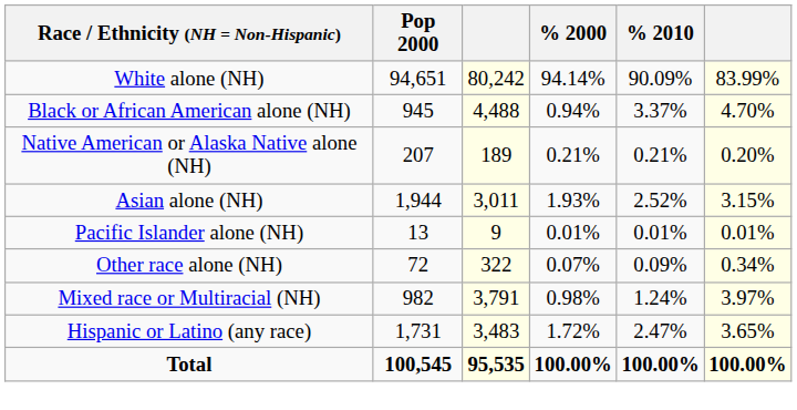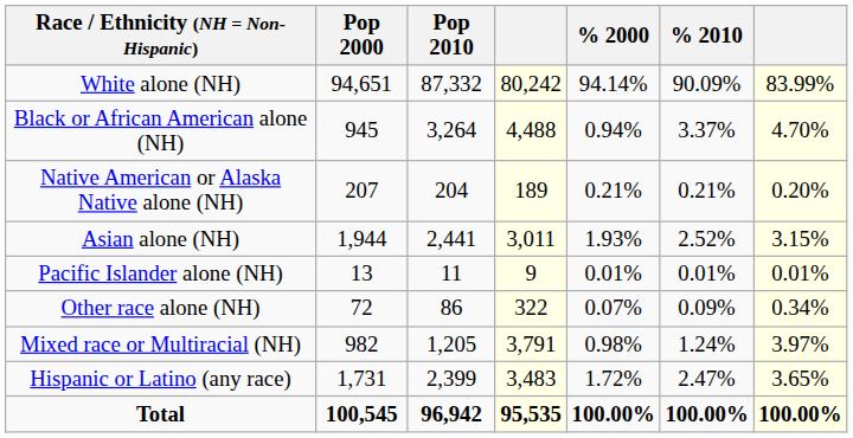+ column: Pop 2010 | 87,332 | 3,264 | 204 | 2,441 | 11 | 86 | 1,205 | 2,399 | 96,942
